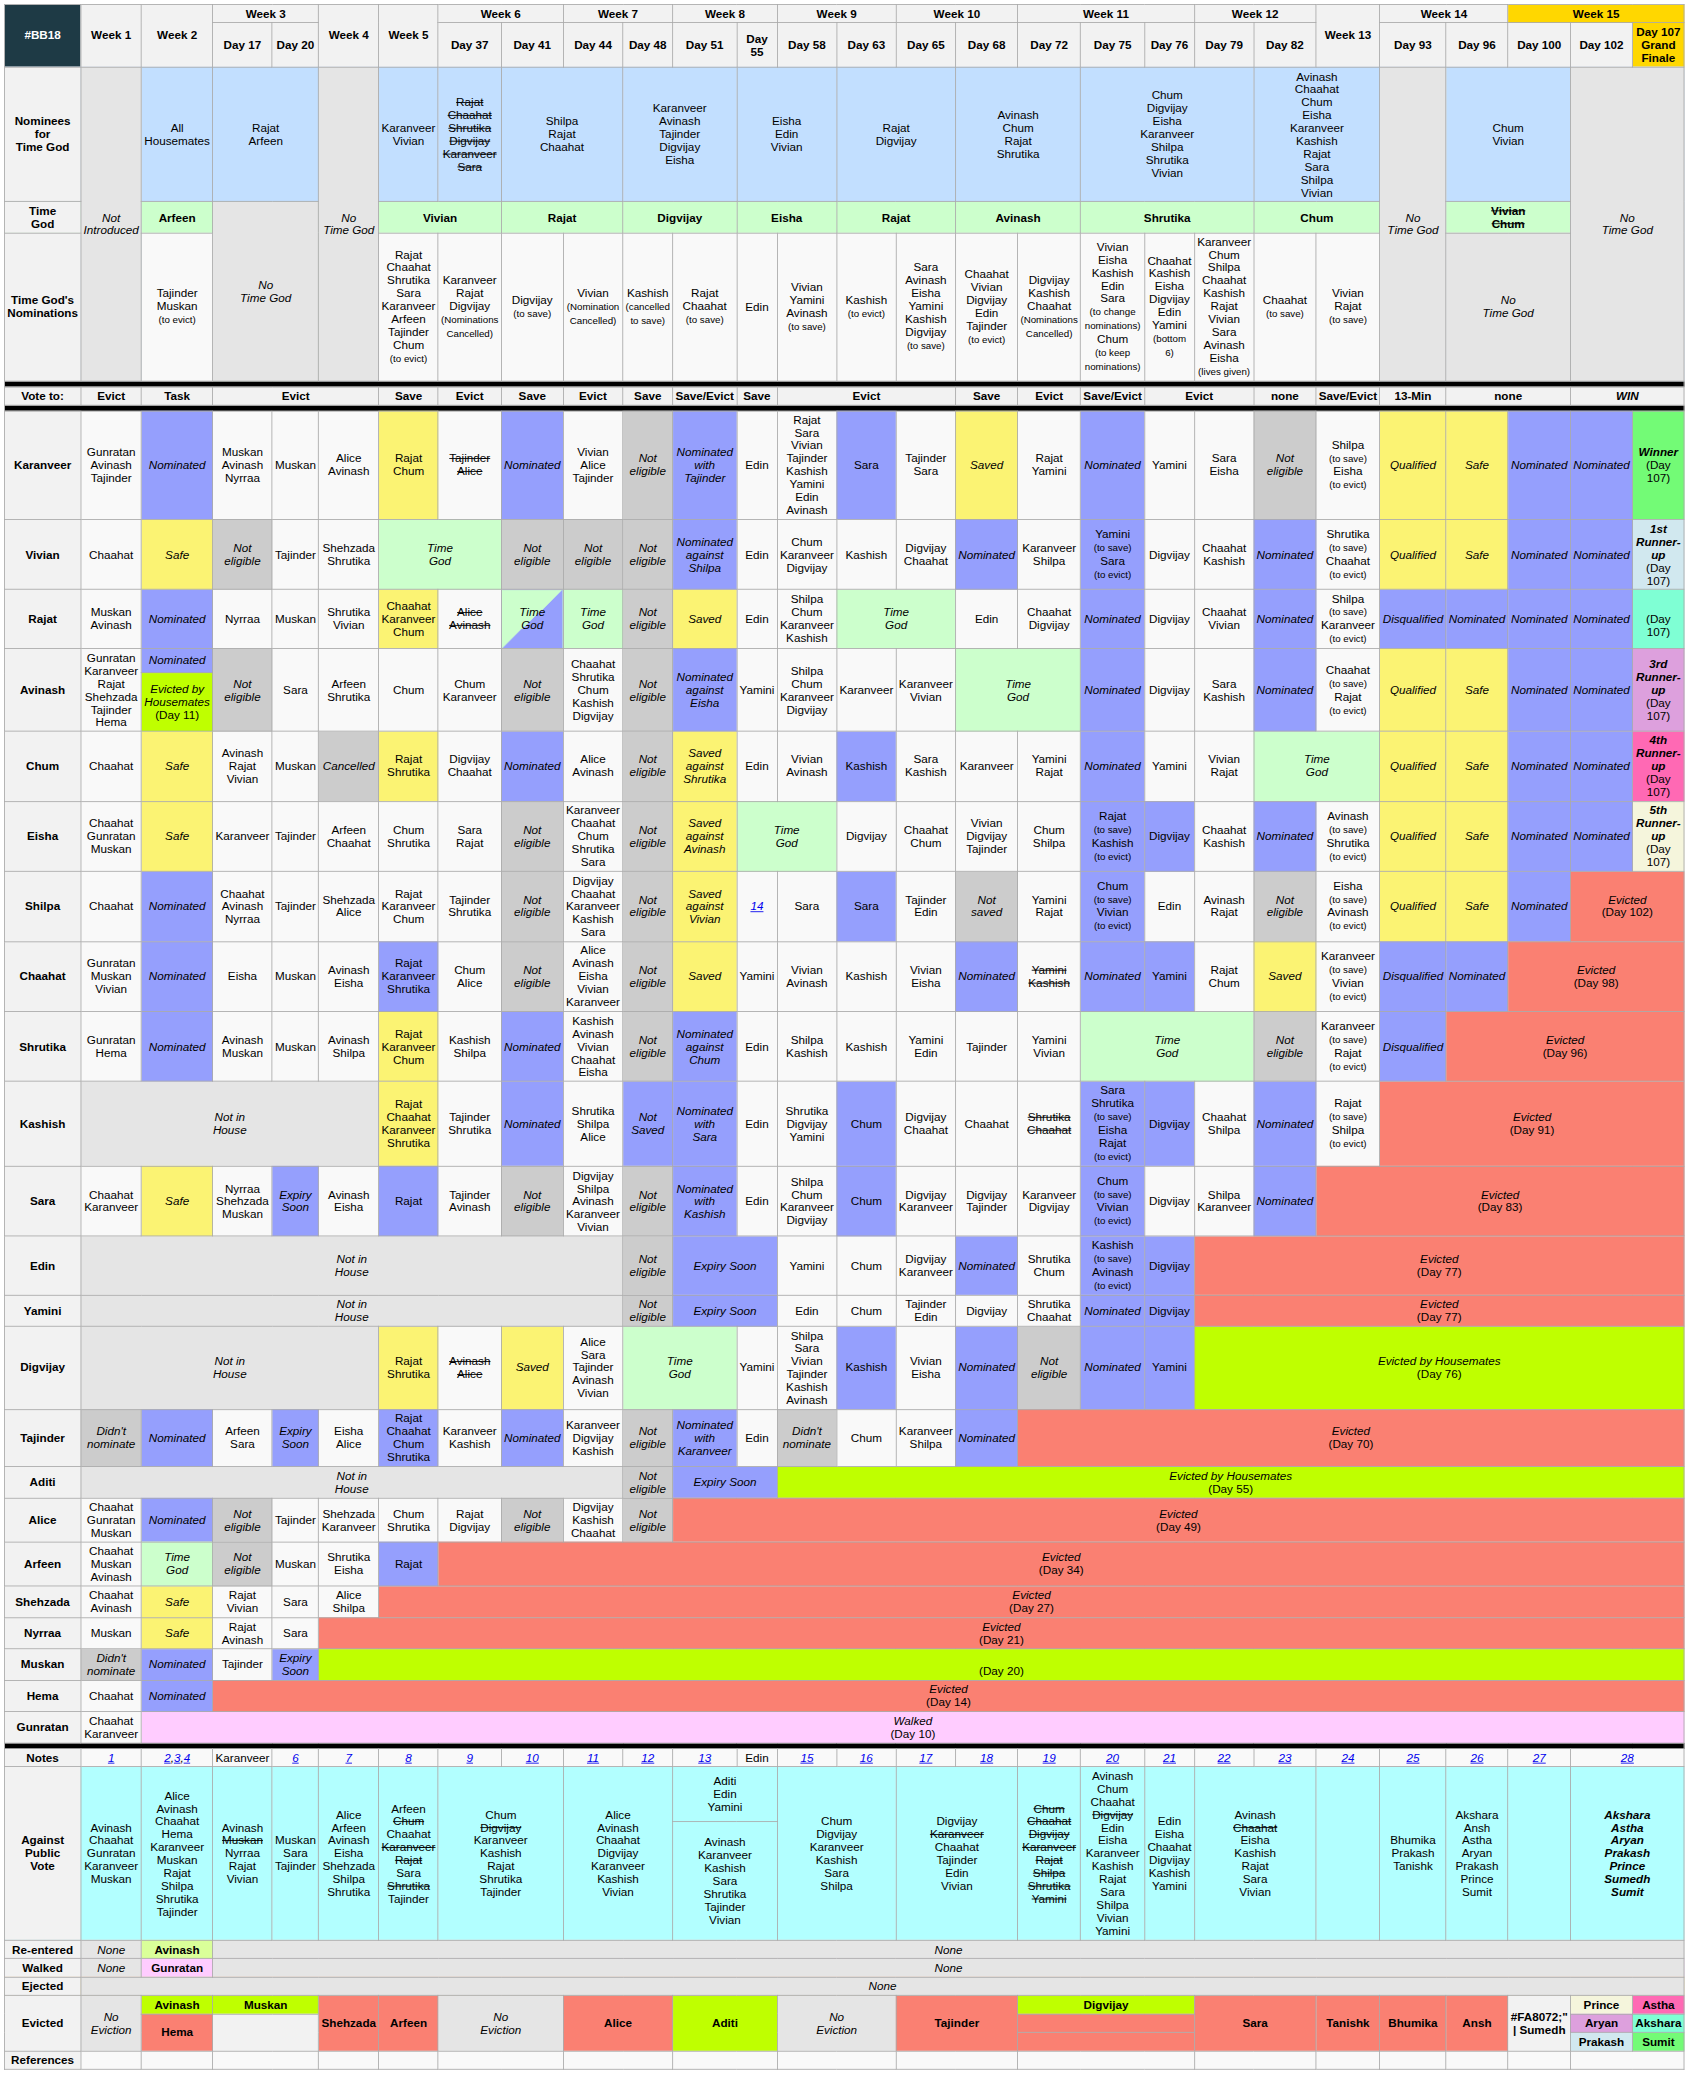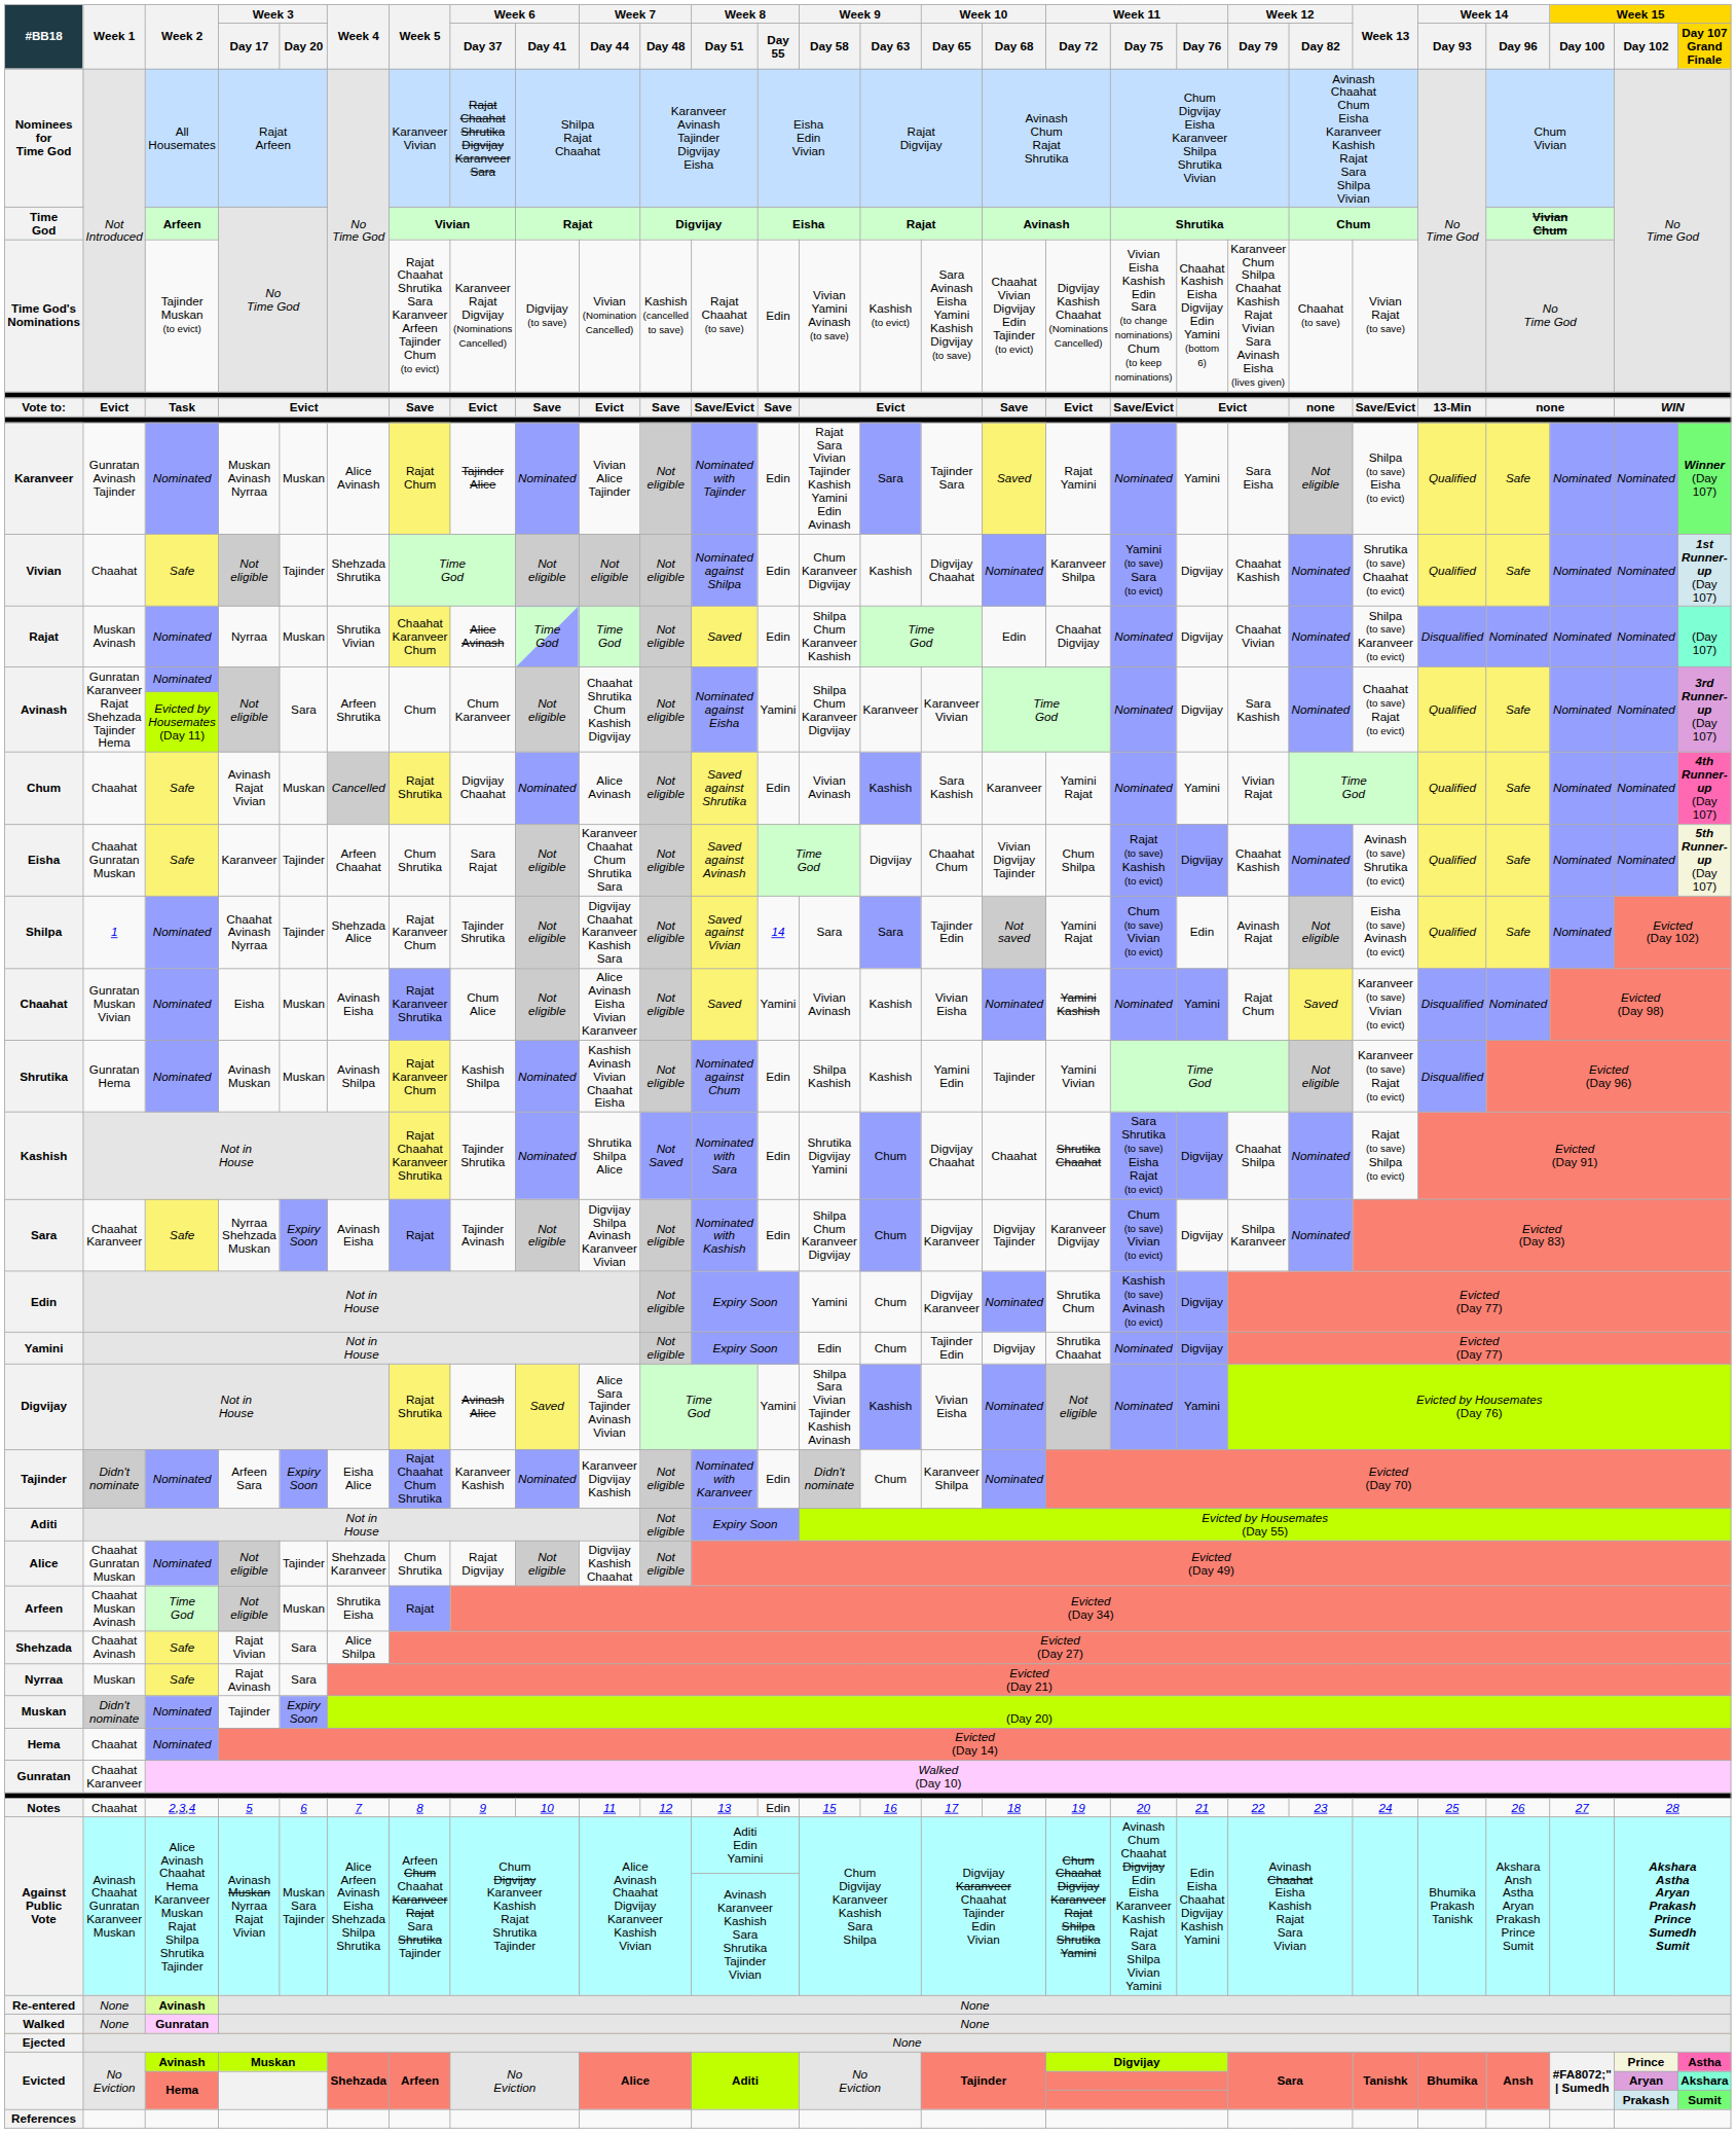Shilpa | Week 1: Chaahat -> 1
Notes | Week 1: 1 -> Chaahat
Notes | Week 3 / Day 17: Karanveer -> 5
